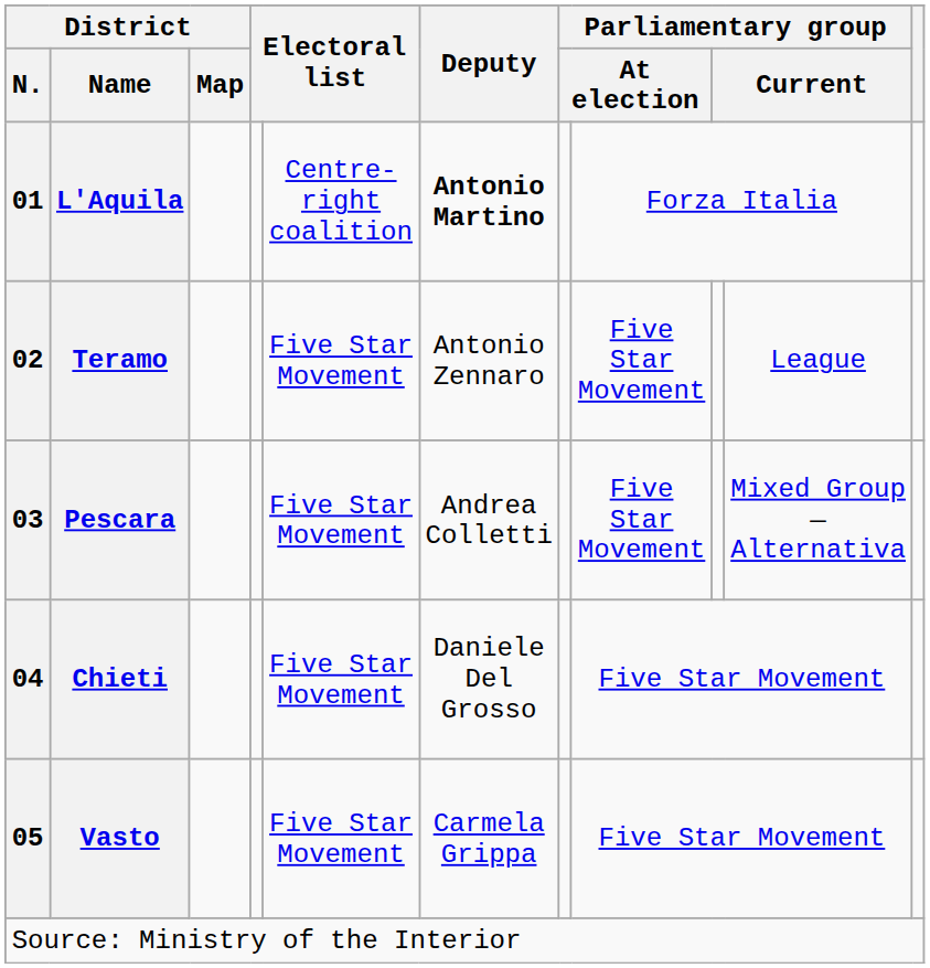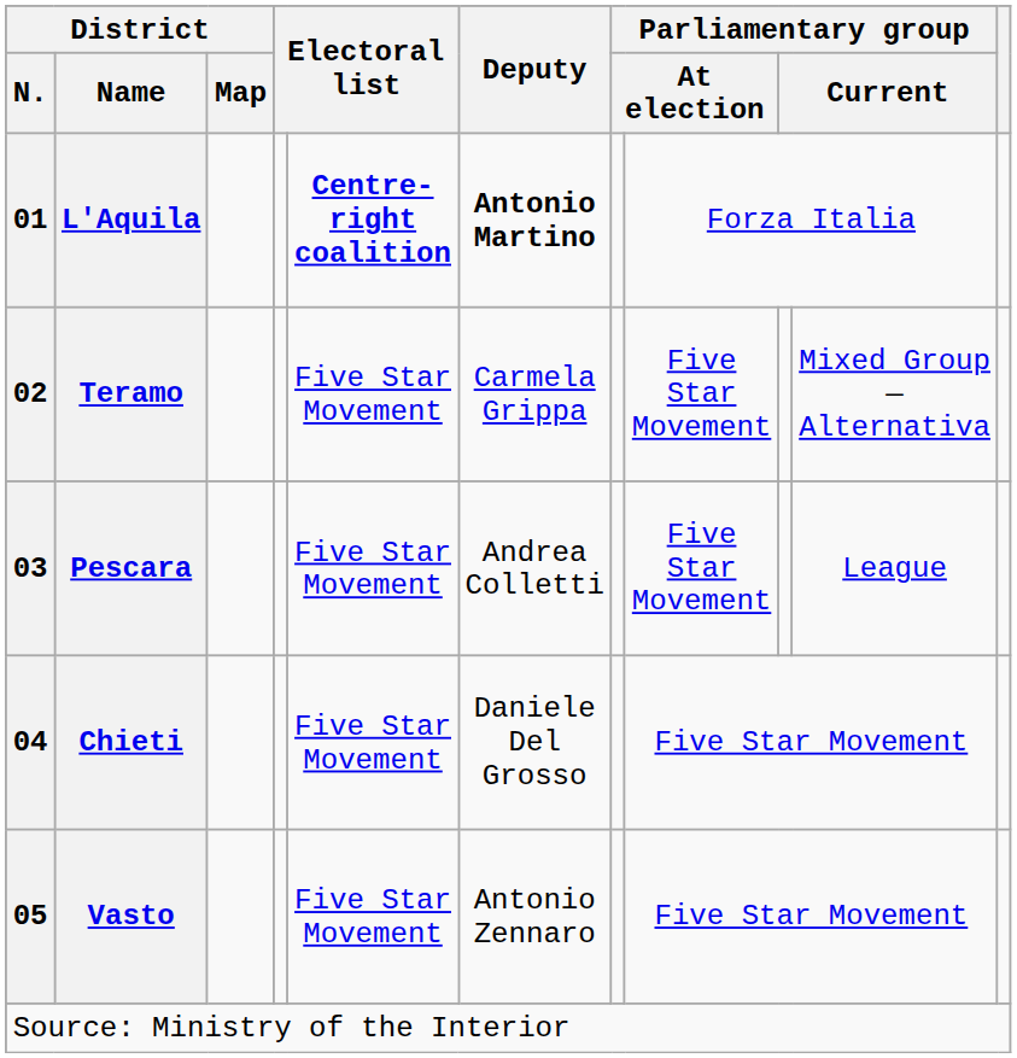L'Aquila | column 5: normal -> bold
Teramo | Deputy: Antonio Zennaro -> Carmela Grippa
Teramo | column 10: League -> Mixed Group — Alternativa
Pescara | column 10: Mixed Group — Alternativa -> League
Vasto | Deputy: Carmela Grippa -> Antonio Zennaro
